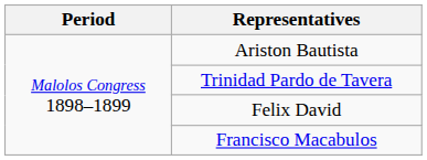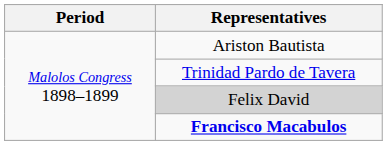Felix David | Representatives: no background -> lightgrey background
Francisco Macabulos | Representatives: normal -> bold
